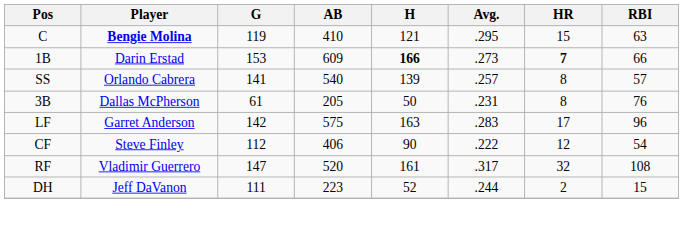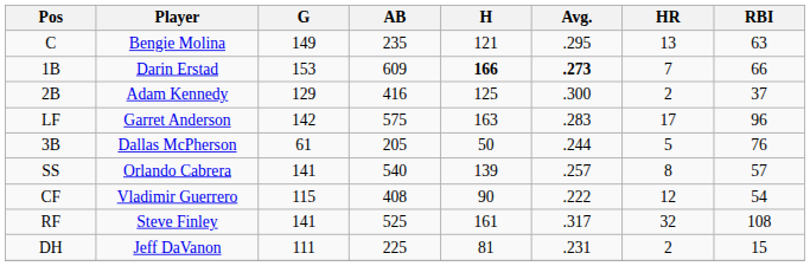C | Player: bold -> normal
C | G: 119 -> 149
C | AB: 410 -> 235
C | HR: 15 -> 13
1B | Avg.: normal -> bold
1B | HR: bold -> normal
+ row: 2B | Adam Kennedy | 129 | 416 | 125 | .300 | 2 | 37
rows swapped: SS <-> LF
3B | Avg.: .231 -> .244
3B | HR: 8 -> 5
CF | Player: Steve Finley -> Vladimir Guerrero
CF | G: 112 -> 115
CF | AB: 406 -> 408
RF | Player: Vladimir Guerrero -> Steve Finley
RF | G: 147 -> 141
RF | AB: 520 -> 525
DH | AB: 223 -> 225
DH | H: 52 -> 81
DH | Avg.: .244 -> .231
